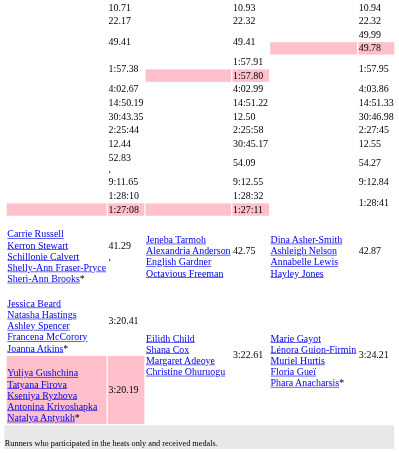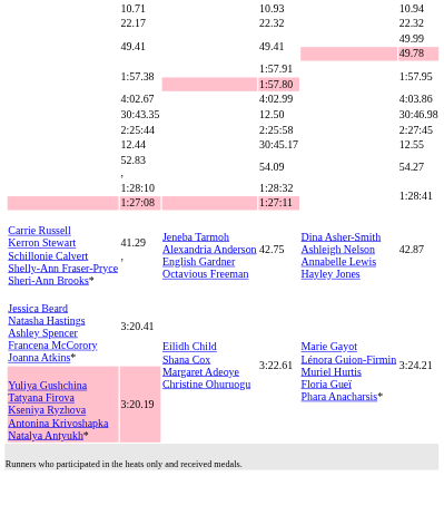- row: 14:50.19 | 14:51.22 | 14:51.33
- row: 9:11.65 | 9:12.55 | 9:12.84
